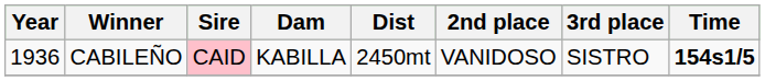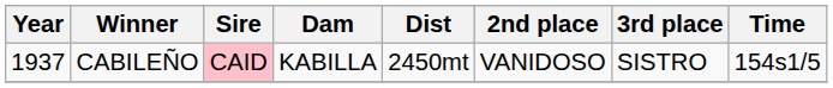CABILEÑO | Year: 1936 -> 1937
CABILEÑO | Time: bold -> normal
